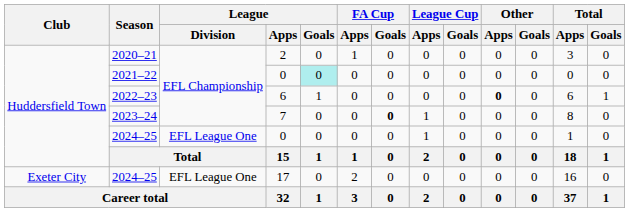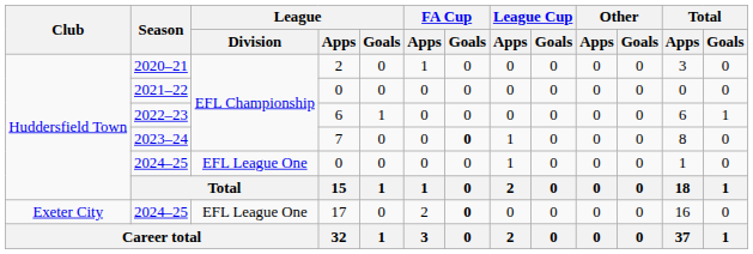2021–22 | League / Goals: paleturquoise background -> no background
2022–23 | Other / Apps: bold -> normal
2024–25 / 17 | FA Cup / Goals: normal -> bold
